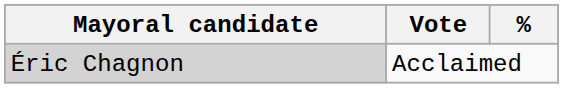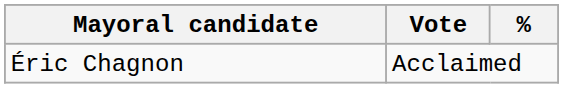Éric Chagnon | Mayoral candidate: lightgrey background -> no background
